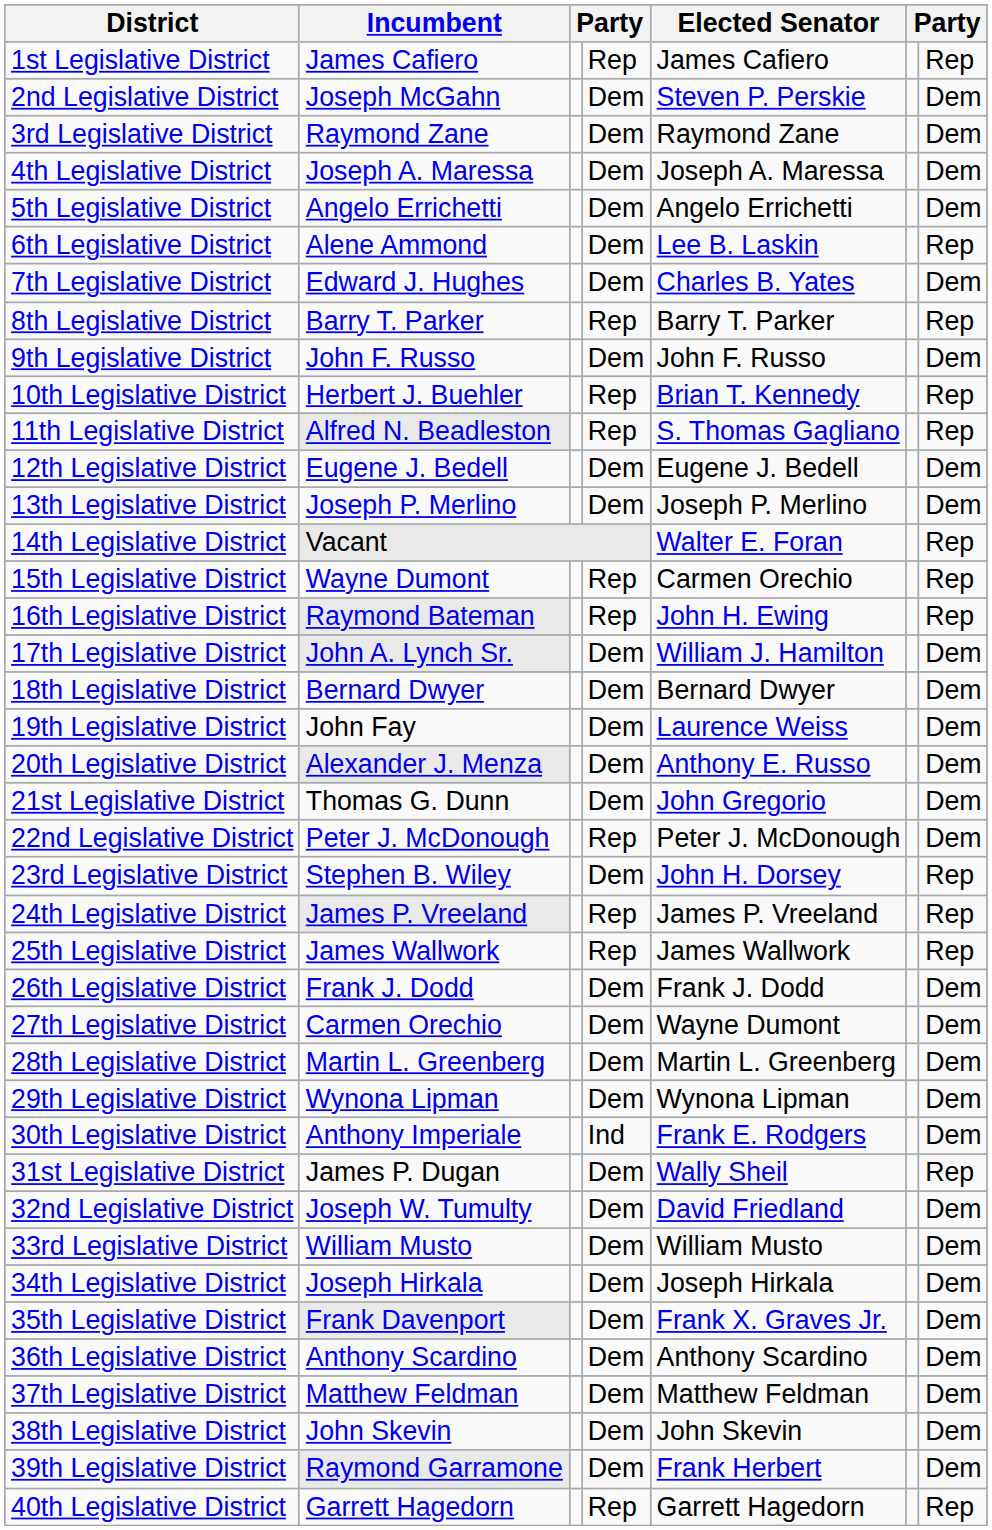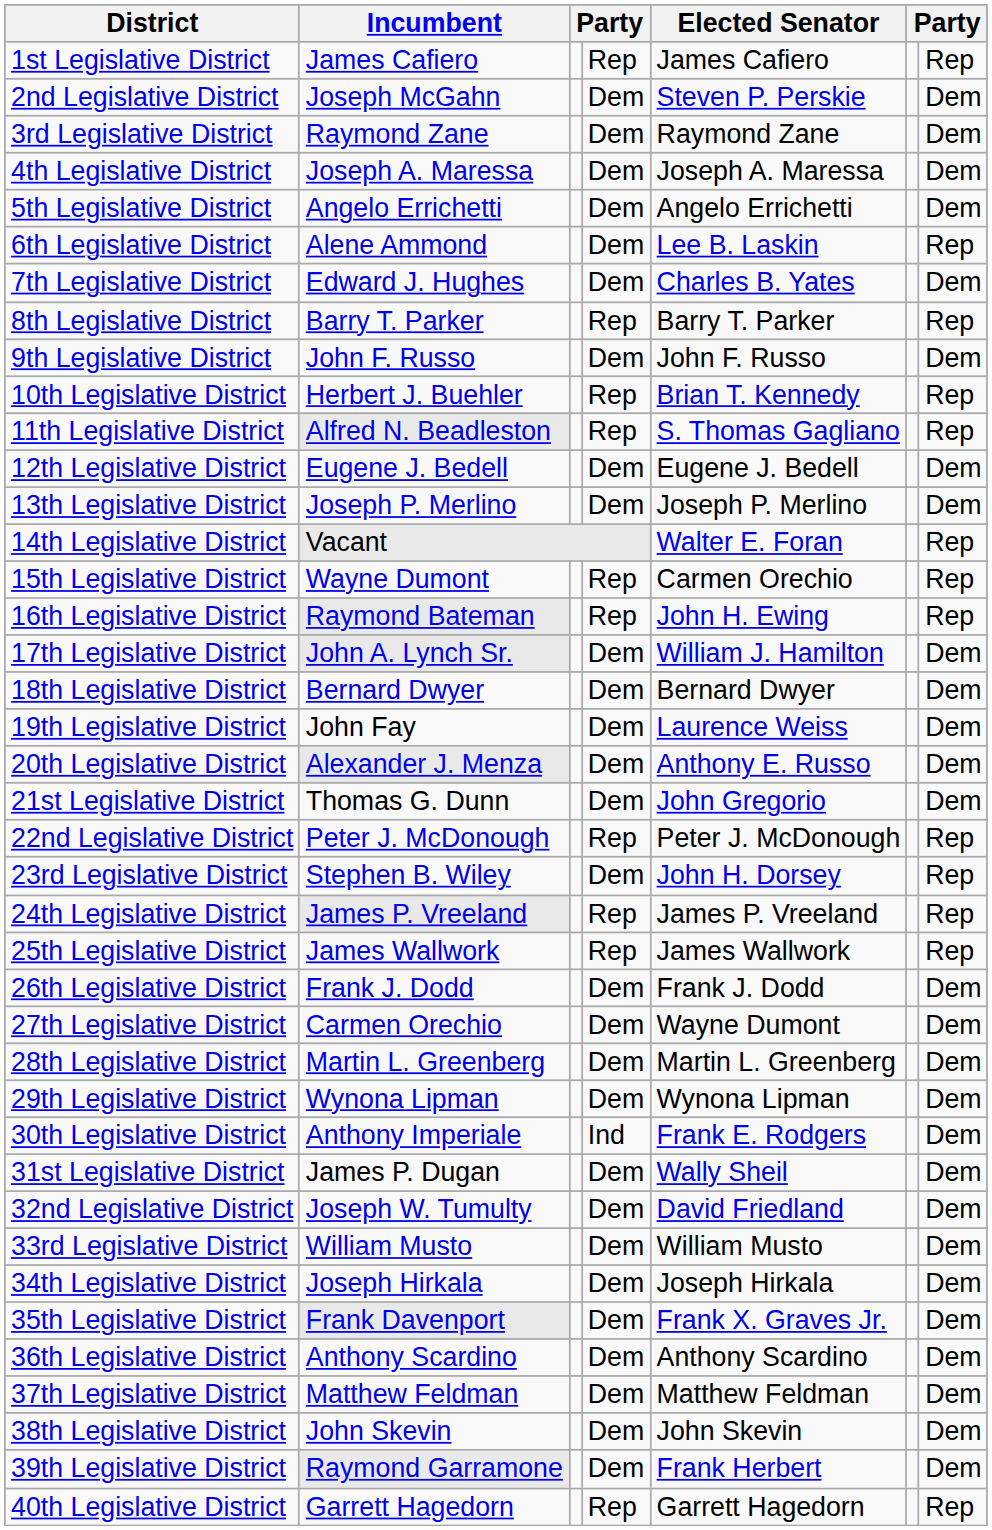22nd Legislative District | column 7: Dem -> Rep
31st Legislative District | column 7: Rep -> Dem
